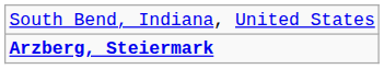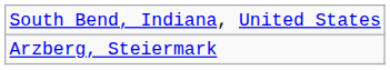row 2 | column 1: bold -> normal
